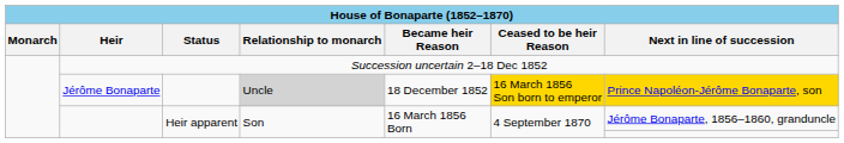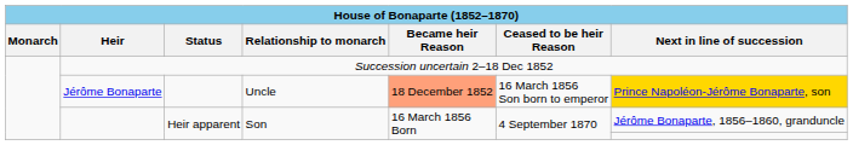Jérôme Bonaparte | Relationship to monarch: lightgrey background -> no background
Jérôme Bonaparte | Became heir Reason: no background -> lightsalmon background
Jérôme Bonaparte | Ceased to be heir Reason: gold background -> no background
